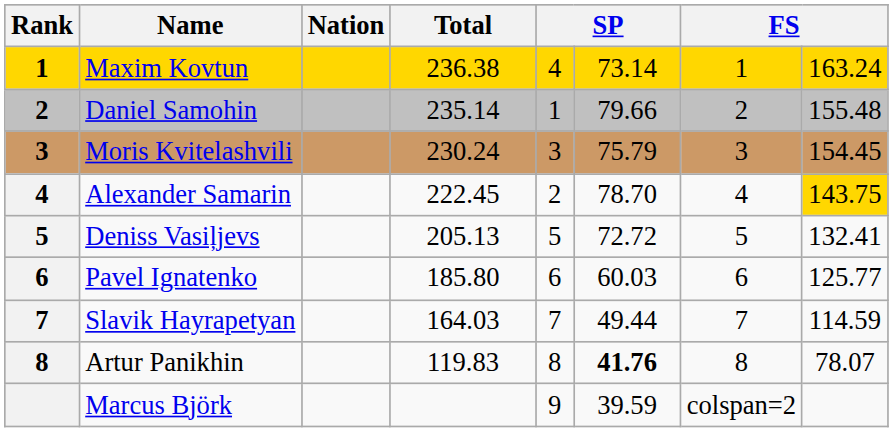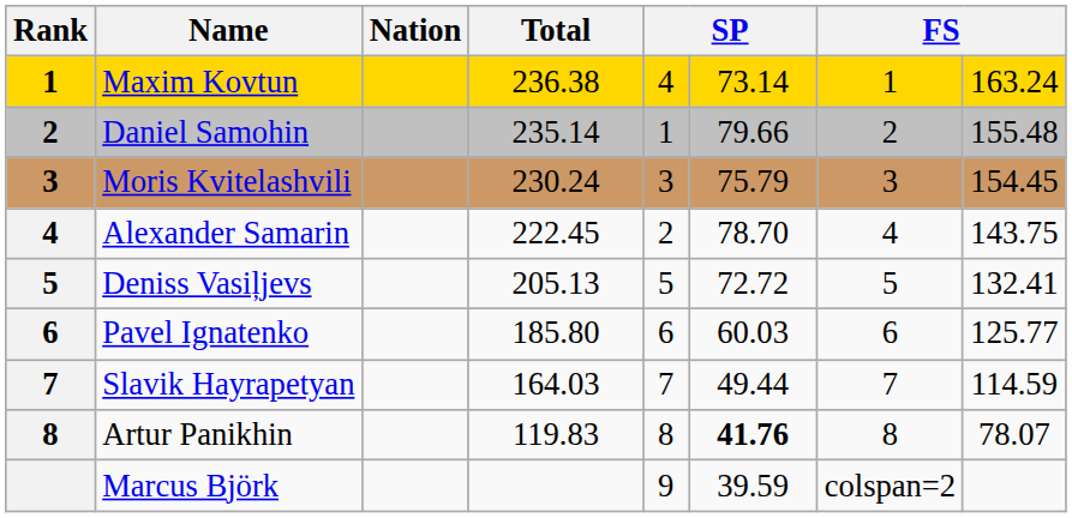Alexander Samarin | column 8: gold background -> no background
